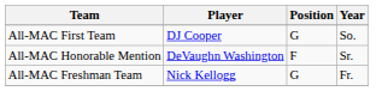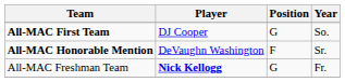row 2 | Team: normal -> bold
row 3 | Team: normal -> bold
row 4 | Player: normal -> bold
